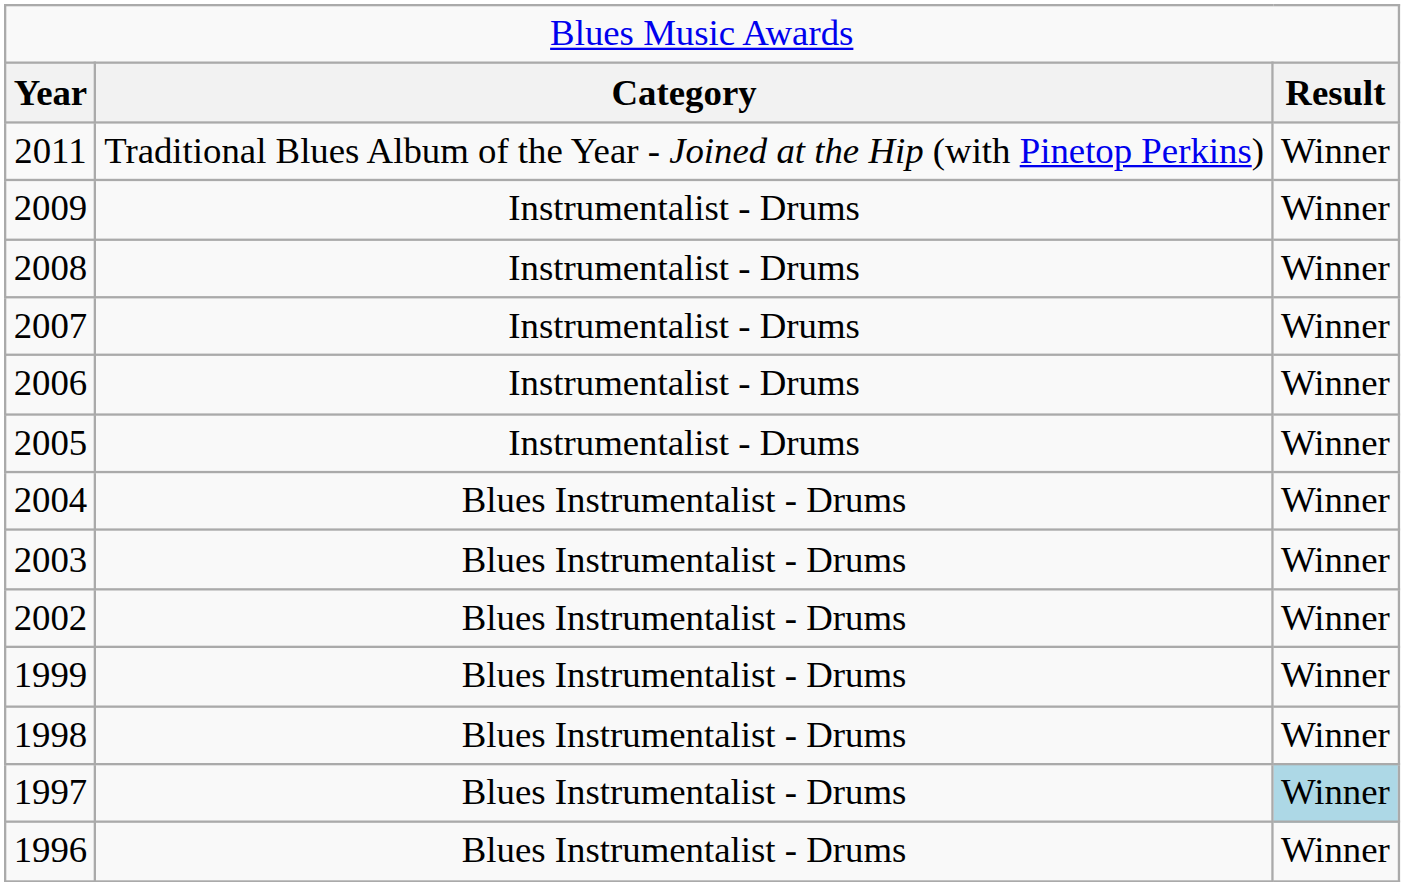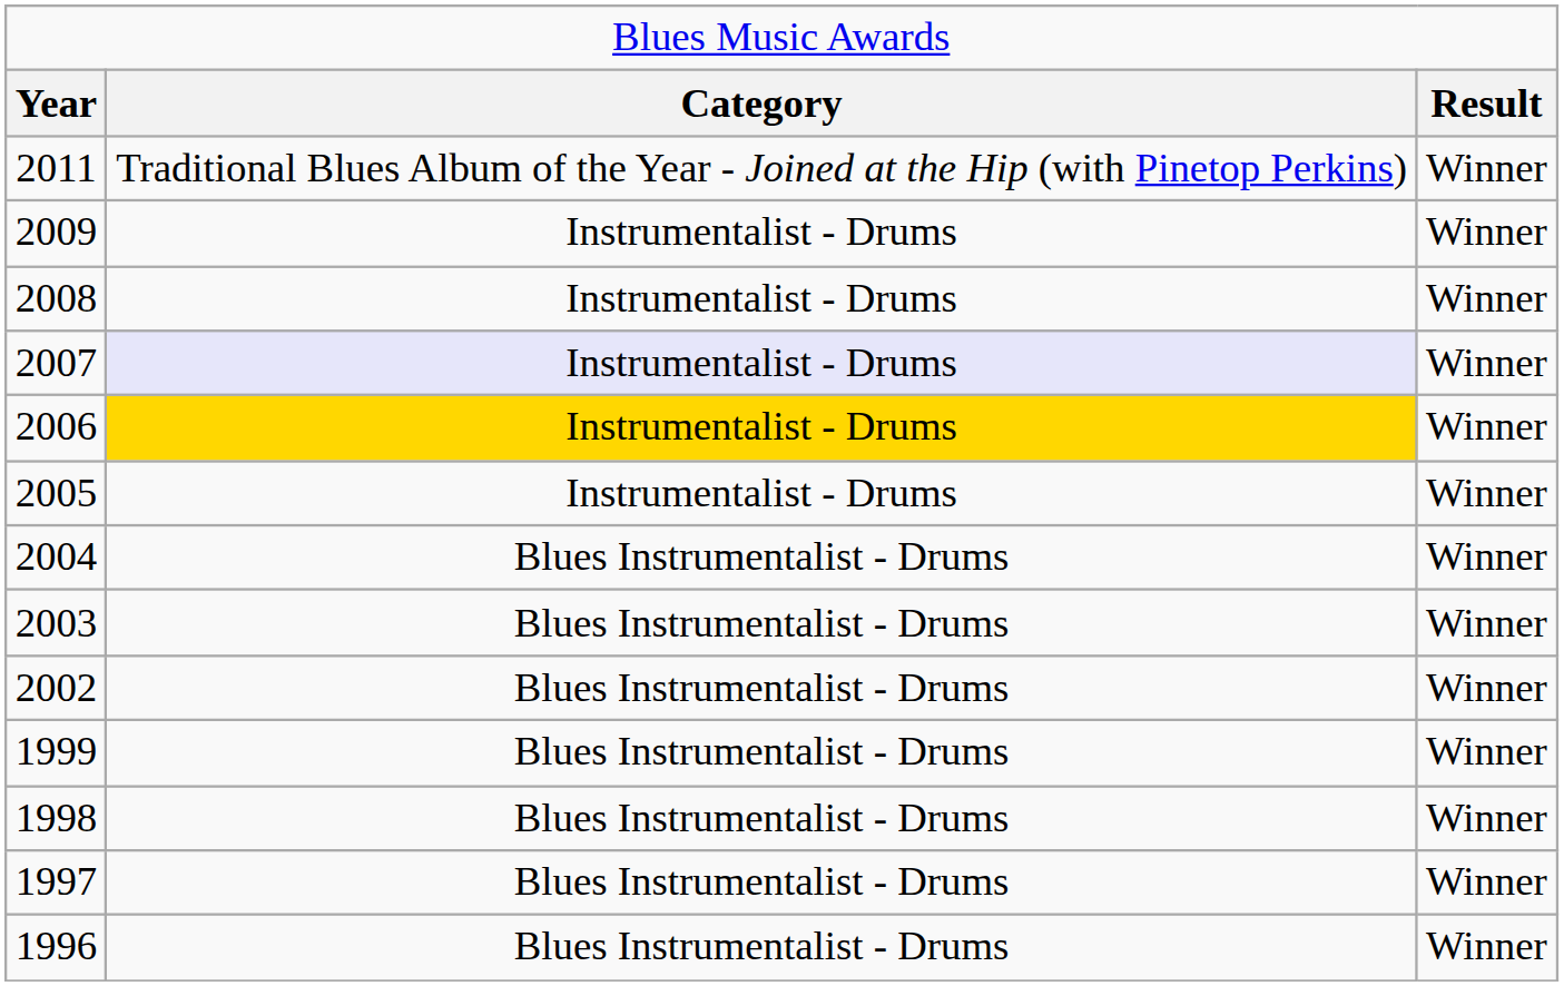2007 | column 2: no background -> lavender background
2006 | column 2: no background -> gold background
1997 | column 3: lightblue background -> no background
